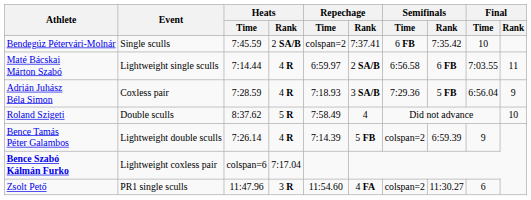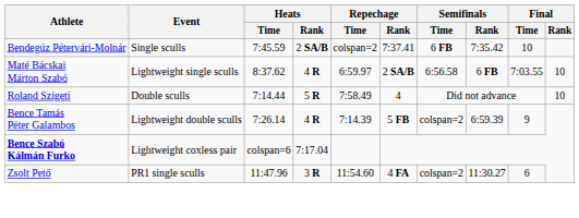Maté Bácskai Márton Szabó | Heats / Time: 7:14.44 -> 8:37.62
Maté Bácskai Márton Szabó | Final / Rank: 11 -> 10
- row: Adrián Juhász Béla Simon | Coxless pair | 7:28.59 | 4 R | 7:18.93 | 3 SA/B | 7:29.36 | 5 FB | 6:56.04 | 9
Roland Szigeti | Heats / Time: 8:37.62 -> 7:14.44
